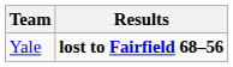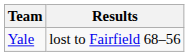Yale | Results: bold -> normal
